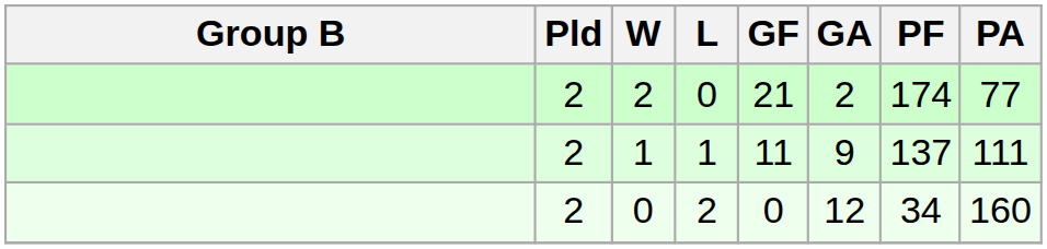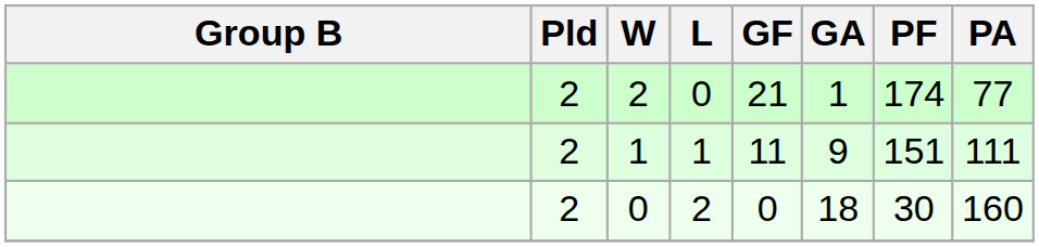row 2 | GA: 2 -> 1
row 3 | PF: 137 -> 151
row 4 | GA: 12 -> 18
row 4 | PF: 34 -> 30
